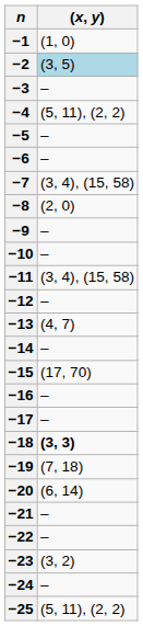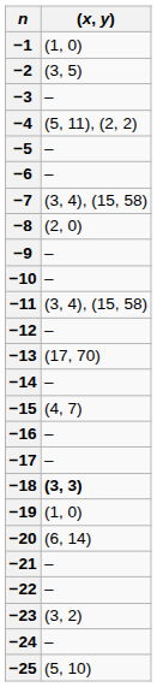−2 | (x, y): lightblue background -> no background
−13 | (x, y): (4, 7) -> (17, 70)
−15 | (x, y): (17, 70) -> (4, 7)
−19 | (x, y): (7, 18) -> (1, 0)
−25 | (x, y): (5, 11), (2, 2) -> (5, 10)
